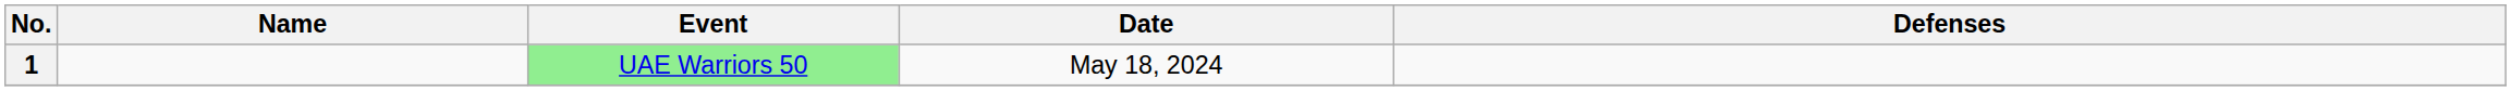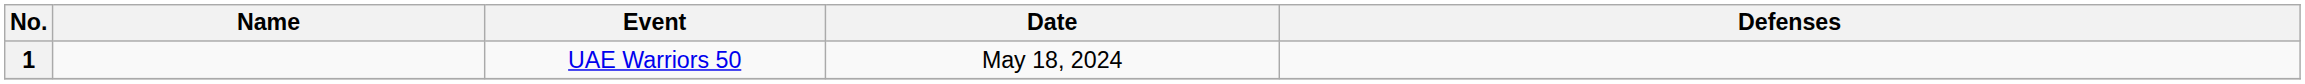1 | Event: lightgreen background -> no background
